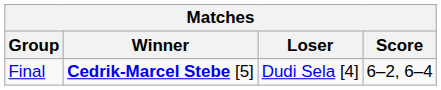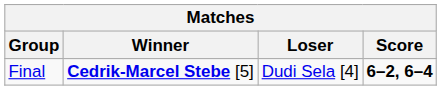Final | Score: normal -> bold
